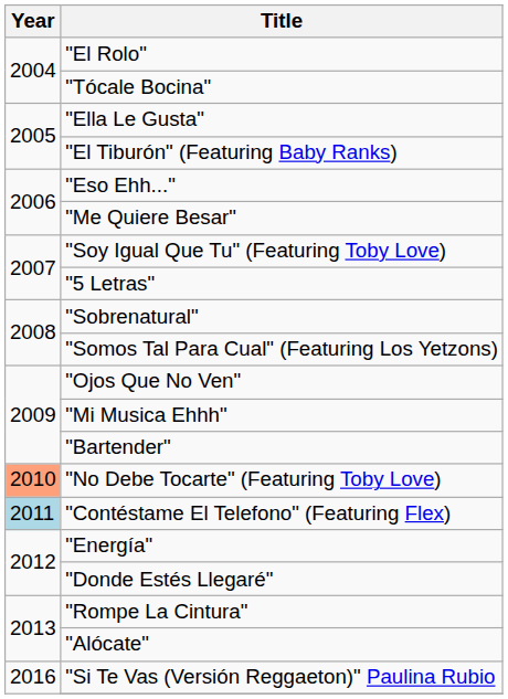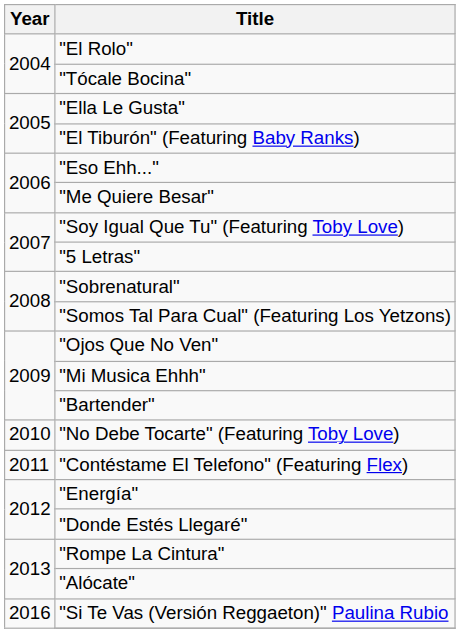"No Debe Tocarte" (Featuring Toby Love) | Year: lightsalmon background -> no background
"Contéstame El Telefono" (Featuring Flex) | Year: lightblue background -> no background
